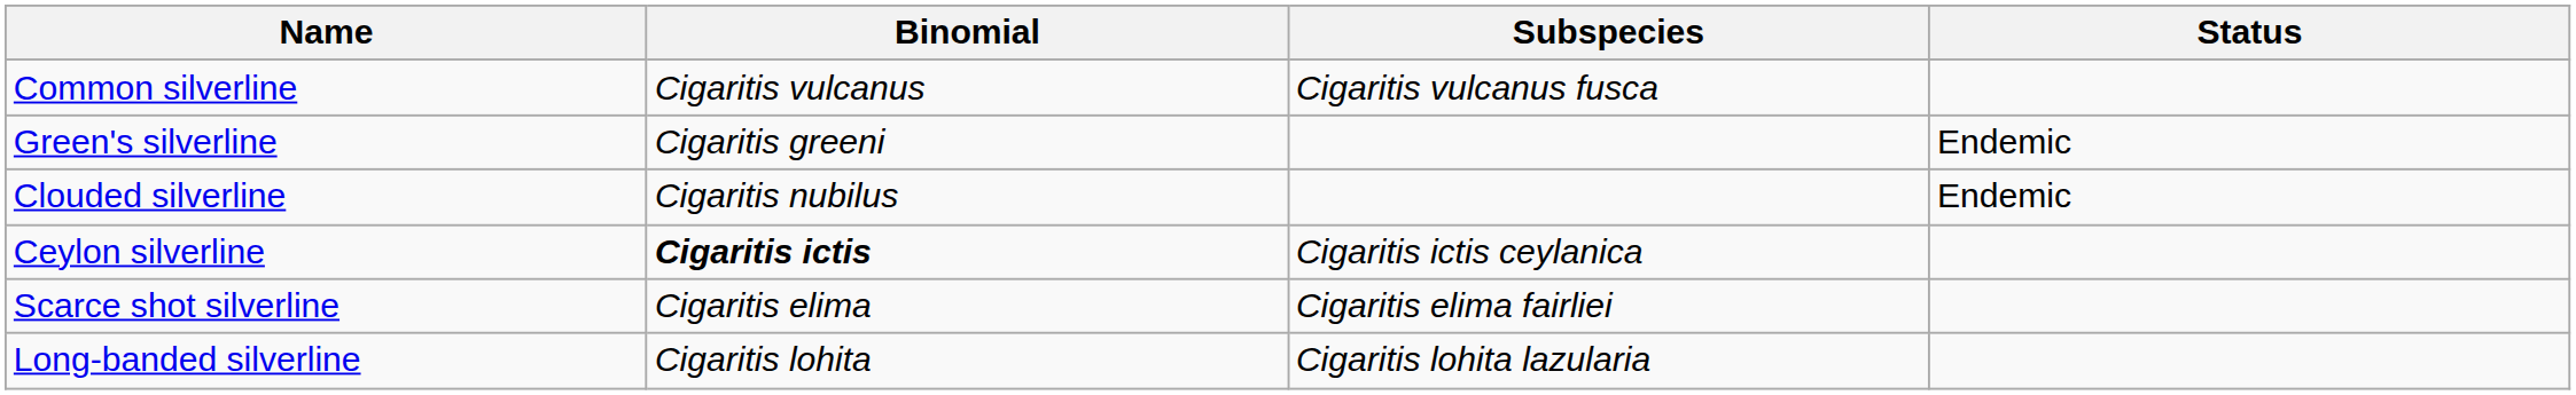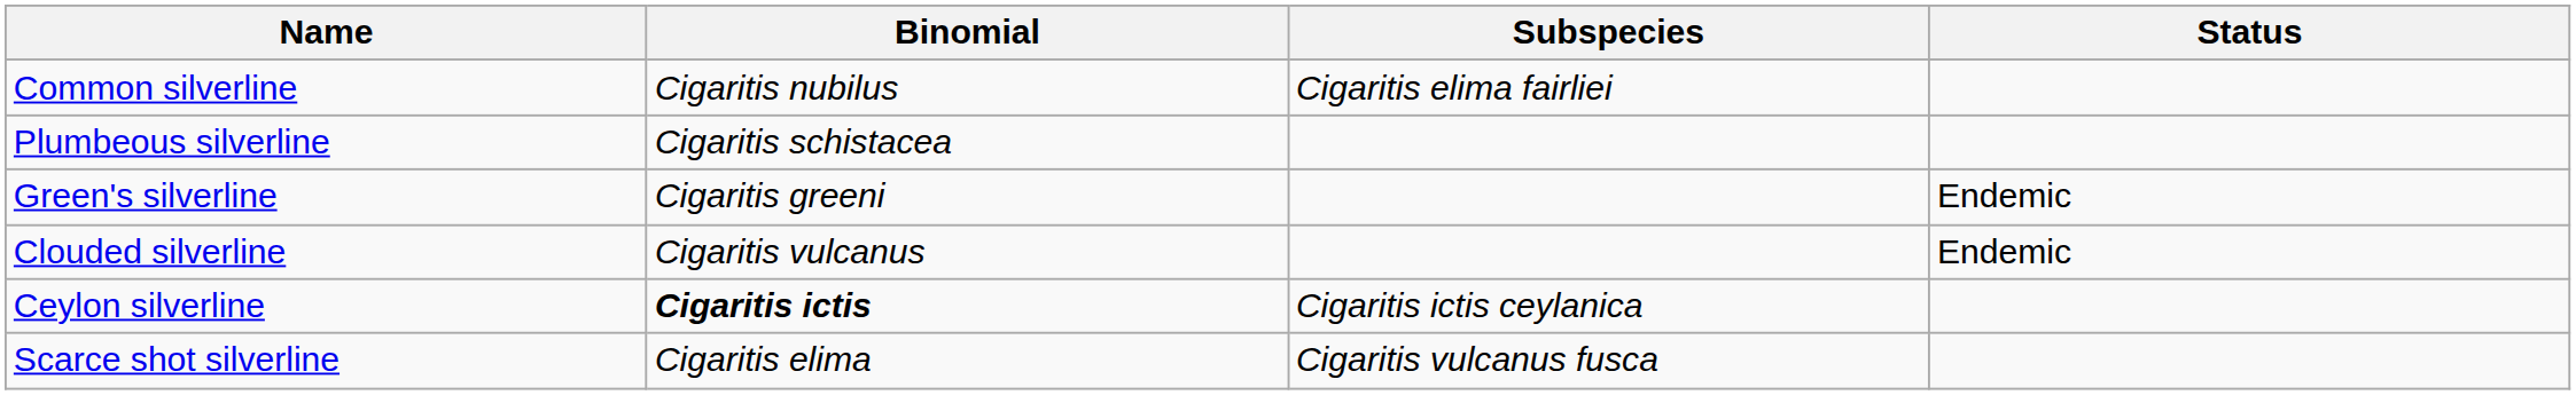Common silverline | Binomial: Cigaritis vulcanus -> Cigaritis nubilus
Common silverline | Subspecies: Cigaritis vulcanus fusca -> Cigaritis elima fairliei
+ row: Plumbeous silverline | Cigaritis schistacea
Clouded silverline | Binomial: Cigaritis nubilus -> Cigaritis vulcanus
Scarce shot silverline | Subspecies: Cigaritis elima fairliei -> Cigaritis vulcanus fusca
- row: Long-banded silverline | Cigaritis lohita | Cigaritis lohita lazularia
